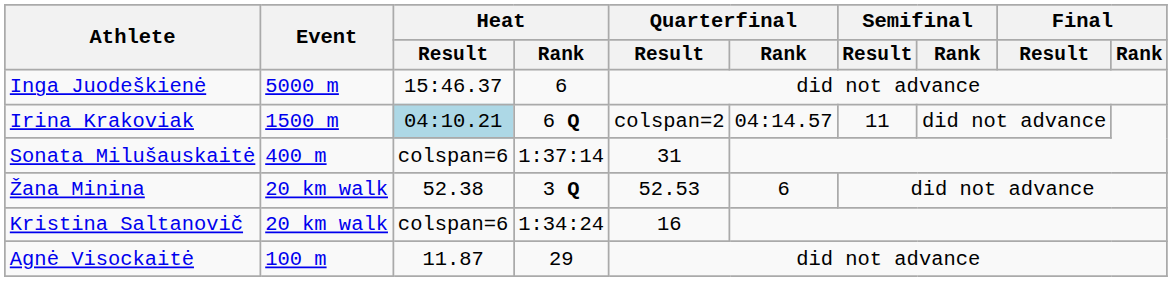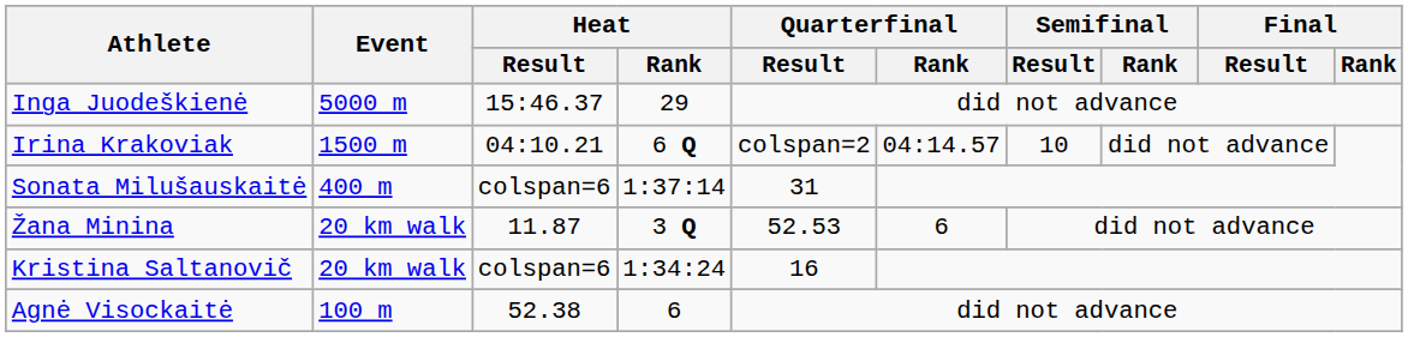Inga Juodeškienė | Heat / Rank: 6 -> 29
Irina Krakoviak | Heat / Result: lightblue background -> no background
Irina Krakoviak | Semifinal / Result: 11 -> 10
Žana Minina | Heat / Result: 52.38 -> 11.87
Agnė Visockaitė | Heat / Result: 11.87 -> 52.38
Agnė Visockaitė | Heat / Rank: 29 -> 6
